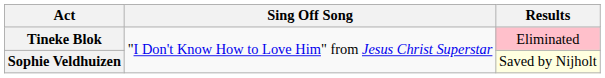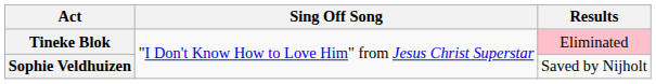Sophie Veldhuizen | Results: lightyellow background -> no background
